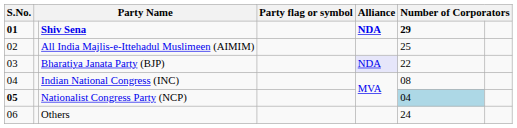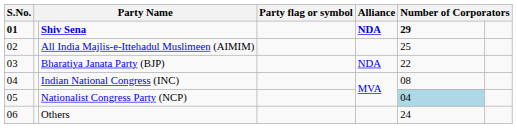Bharatiya Janata Party (BJP) | Alliance: lavender background -> no background
Nationalist Congress Party (NCP) | S.No.: bold -> normal
